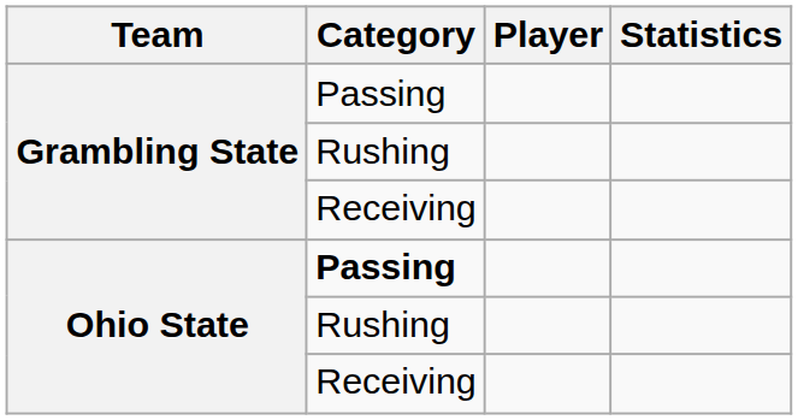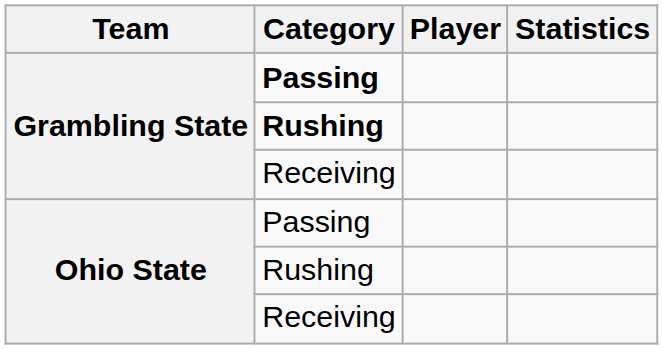Grambling State / Passing | Category: normal -> bold
Grambling State / Rushing | Category: normal -> bold
Ohio State / Passing | Category: bold -> normal
